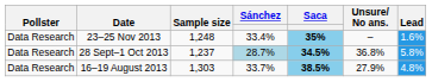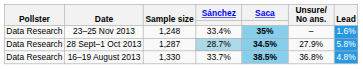28 Sept–1 Oct 2013 | Sample size: 1,237 -> 1,287
28 Sept–1 Oct 2013 | Unsure/ No ans.: 36.8% -> 27.9%
16–19 August 2013 | Sample size: 1,303 -> 1,330
16–19 August 2013 | Unsure/ No ans.: 27.9% -> 36.8%
